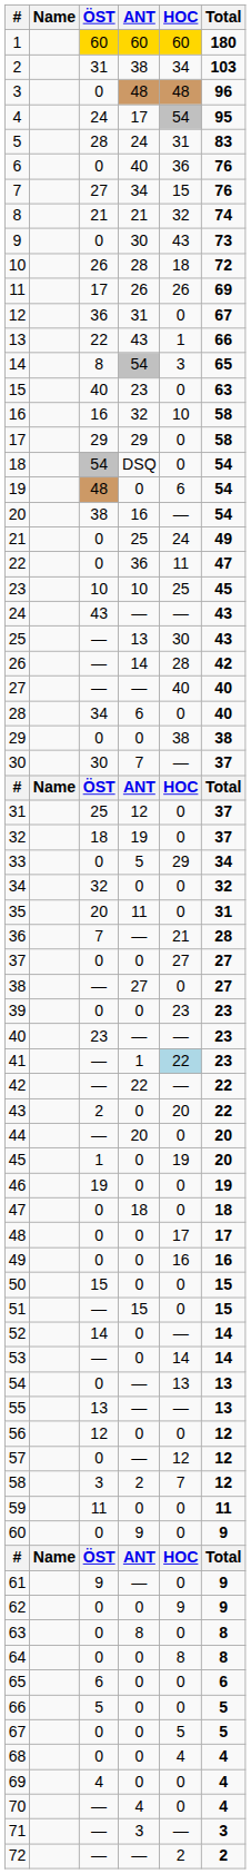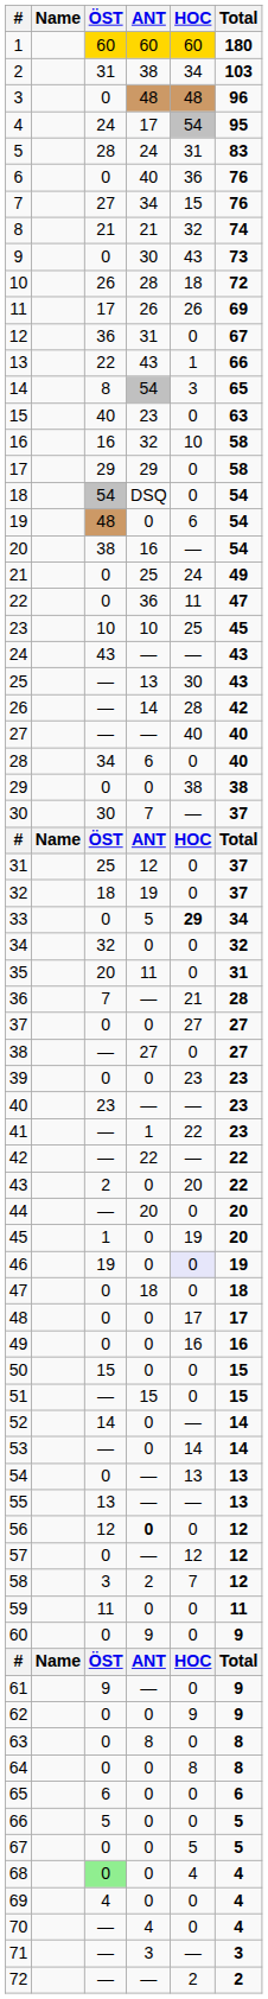33 | HOC: normal -> bold
41 | HOC: lightblue background -> no background
46 | HOC: no background -> lavender background
56 | ANT: normal -> bold
68 | ÖST: no background -> lightgreen background
